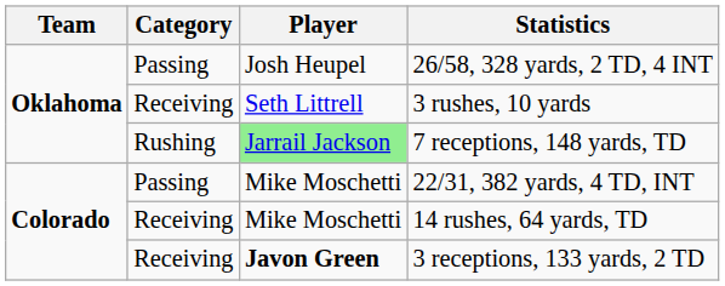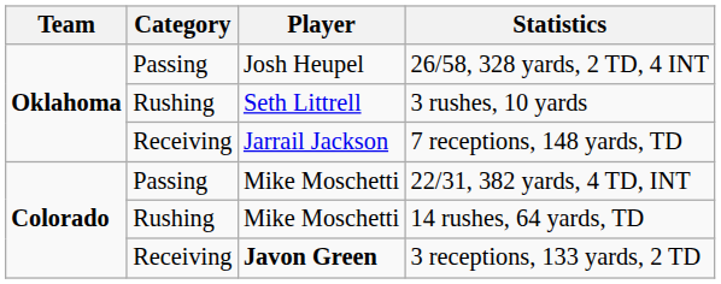3 rushes, 10 yards | Category: Receiving -> Rushing
7 receptions, 148 yards, TD | Category: Rushing -> Receiving
7 receptions, 148 yards, TD | Player: lightgreen background -> no background
14 rushes, 64 yards, TD | Category: Receiving -> Rushing
